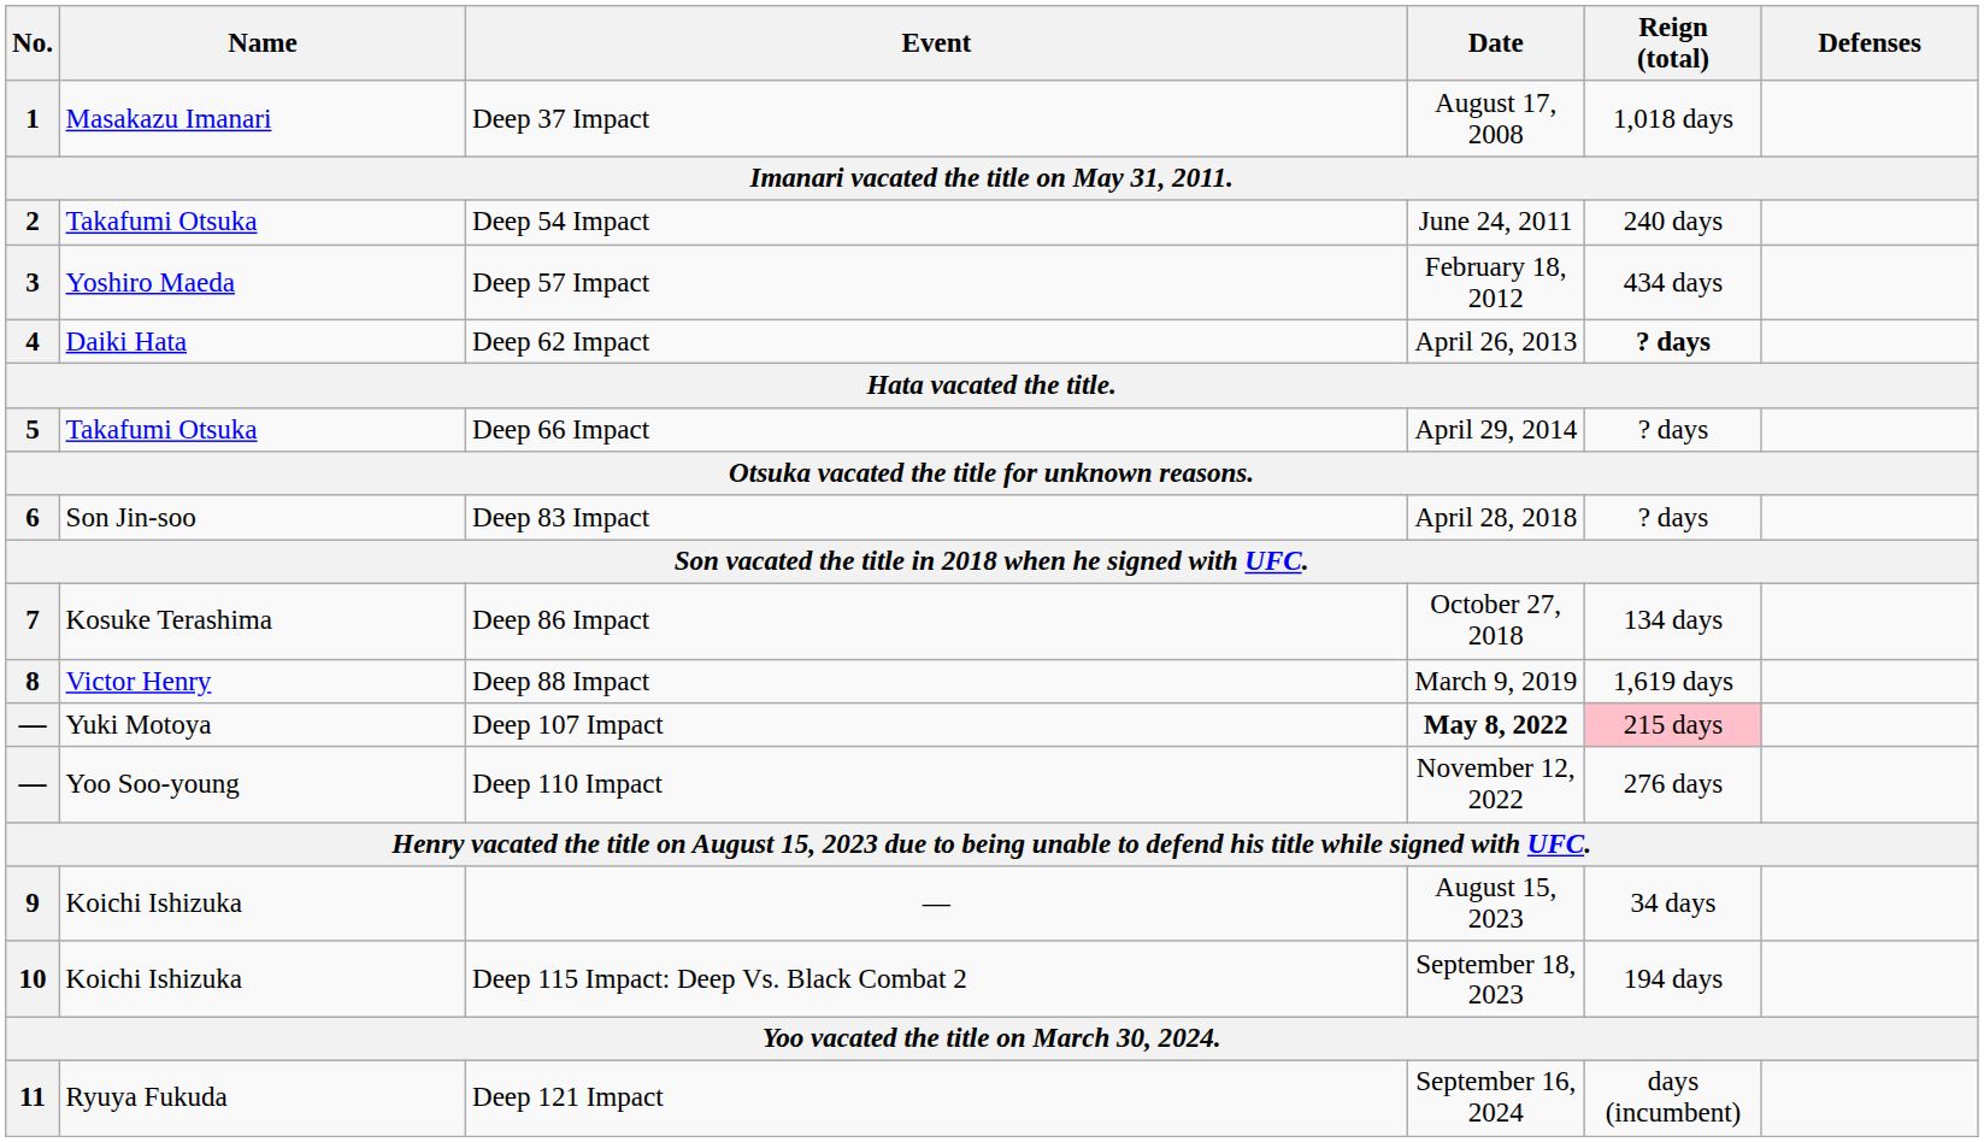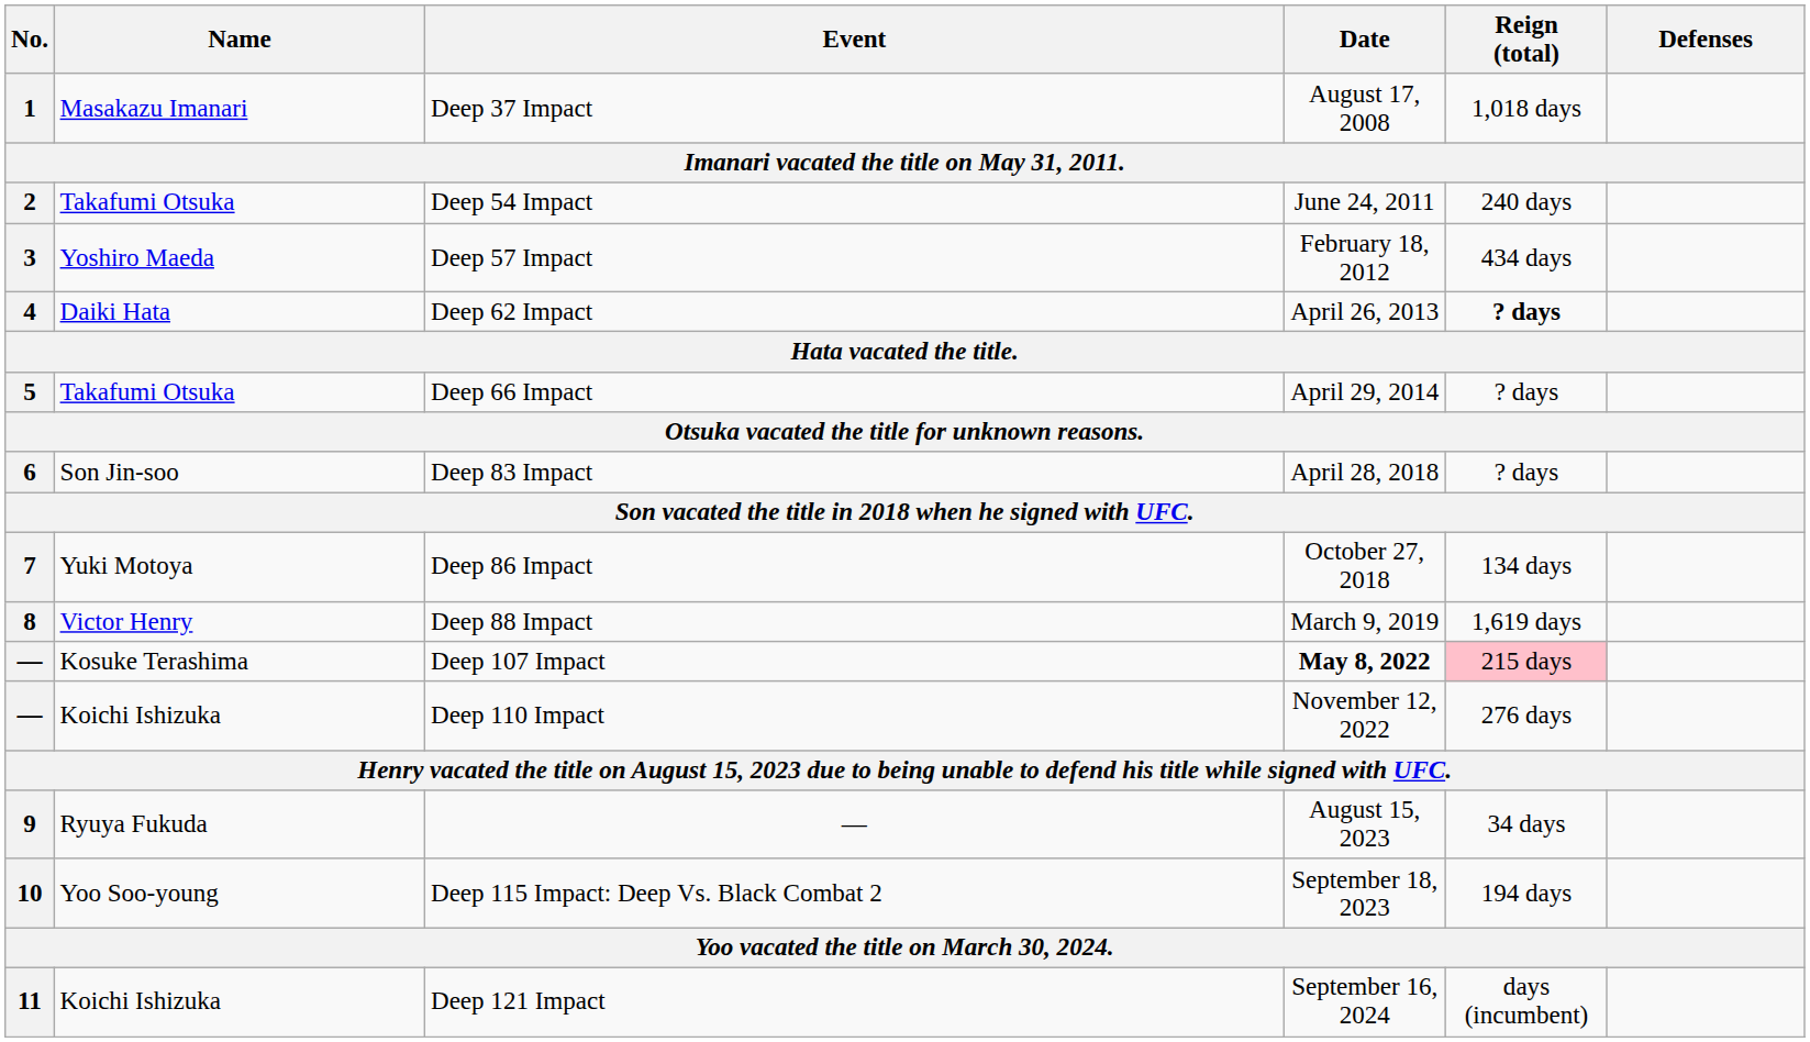7 | Name: Kosuke Terashima -> Yuki Motoya
— / Deep 107 Impact | Name: Yuki Motoya -> Kosuke Terashima
— / Deep 110 Impact | Name: Yoo Soo-young -> Koichi Ishizuka
9 | Name: Koichi Ishizuka -> Ryuya Fukuda
10 | Name: Koichi Ishizuka -> Yoo Soo-young
11 | Name: Ryuya Fukuda -> Koichi Ishizuka
